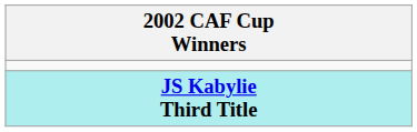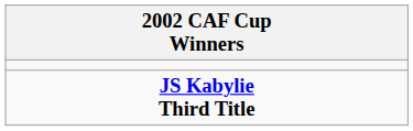row 3 | column 1: paleturquoise background -> no background
